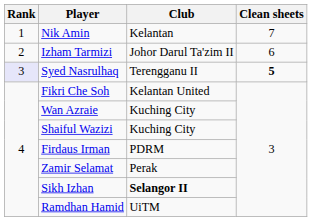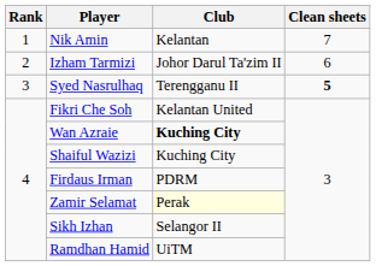Syed Nasrulhaq | Rank: lavender background -> no background
Wan Azraie | Club: normal -> bold
Zamir Selamat | Club: no background -> lightyellow background
Sikh Izhan | Club: bold -> normal
